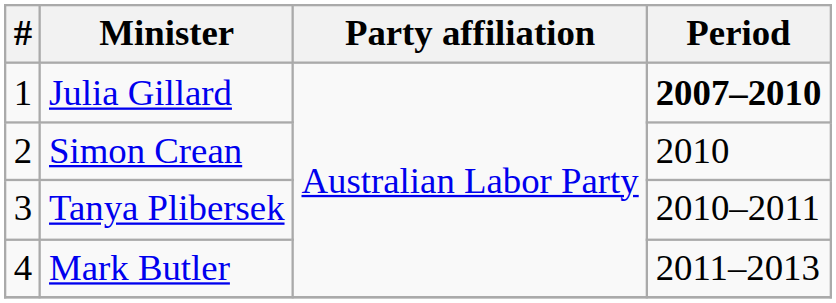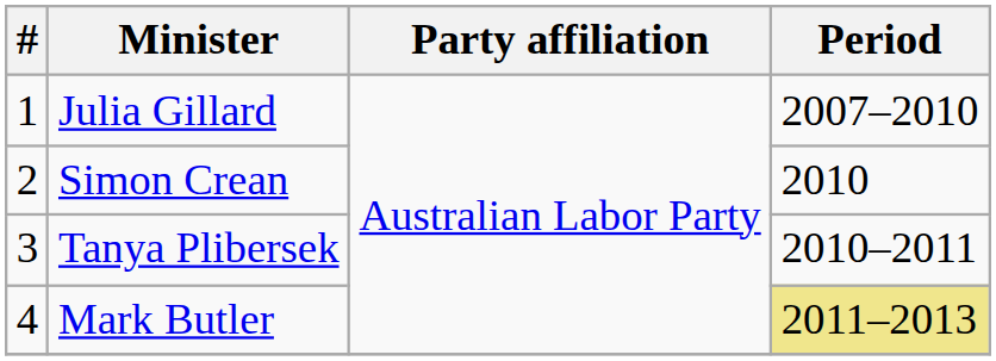Julia Gillard | Period: bold -> normal
Mark Butler | Period: no background -> khaki background
